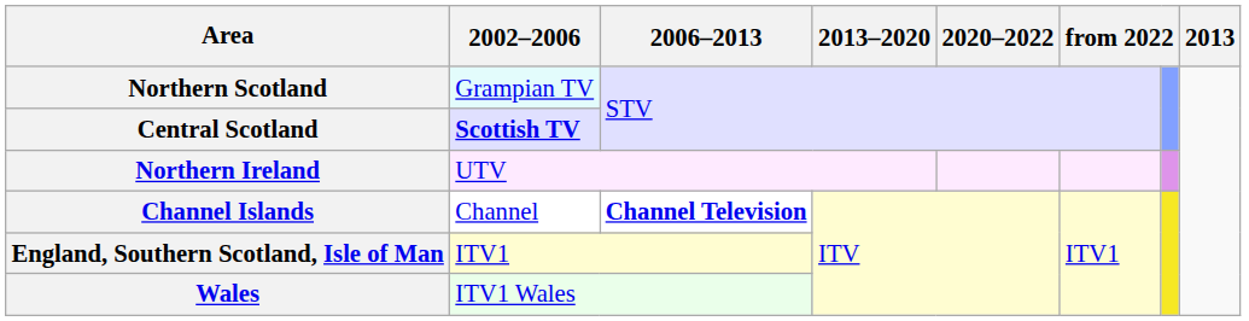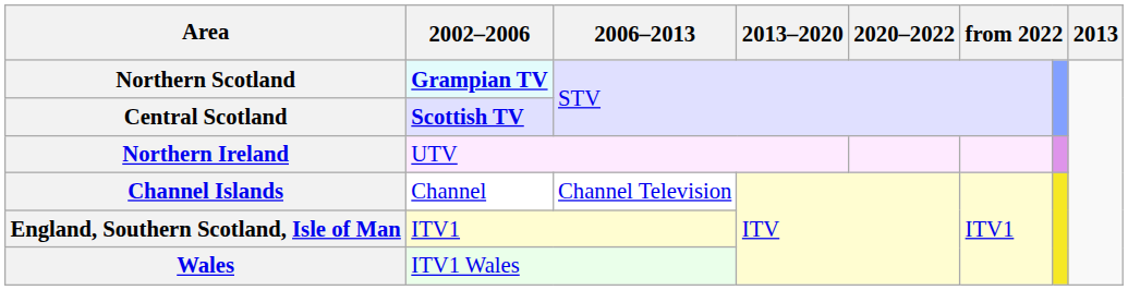Northern Scotland | 2002–2006: normal -> bold
Channel Islands | 2006–2013: bold -> normal
